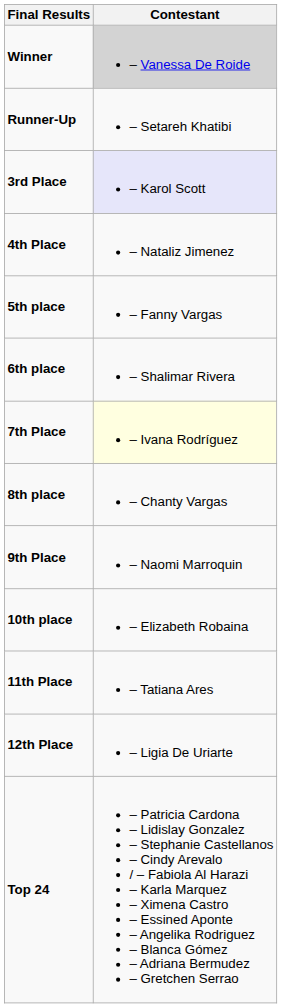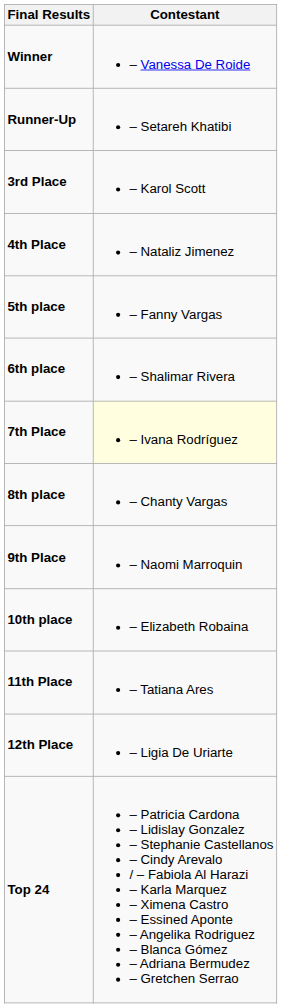Winner | Contestant: lightgrey background -> no background
3rd Place | Contestant: lavender background -> no background
